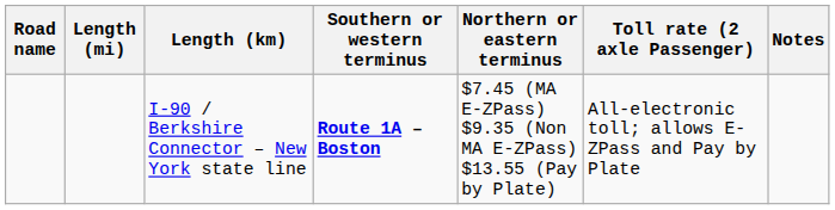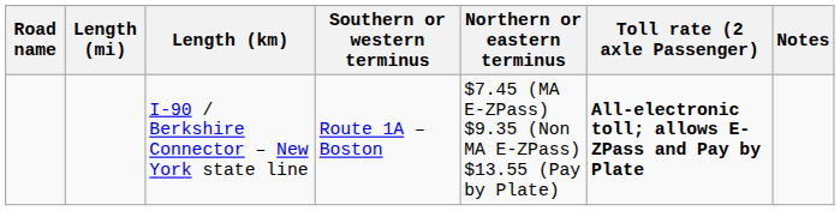I-90 / Berkshire Connector – New York state line | Southern or western terminus: bold -> normal
I-90 / Berkshire Connector – New York state line | Toll rate (2 axle Passenger): normal -> bold
